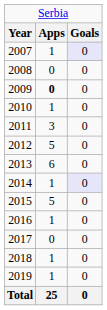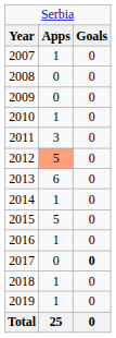2007 | column 3: lavender background -> no background
2009 | column 2: bold -> normal
2012 | column 2: no background -> lightsalmon background
2014 | column 3: lavender background -> no background
2017 | column 3: normal -> bold
